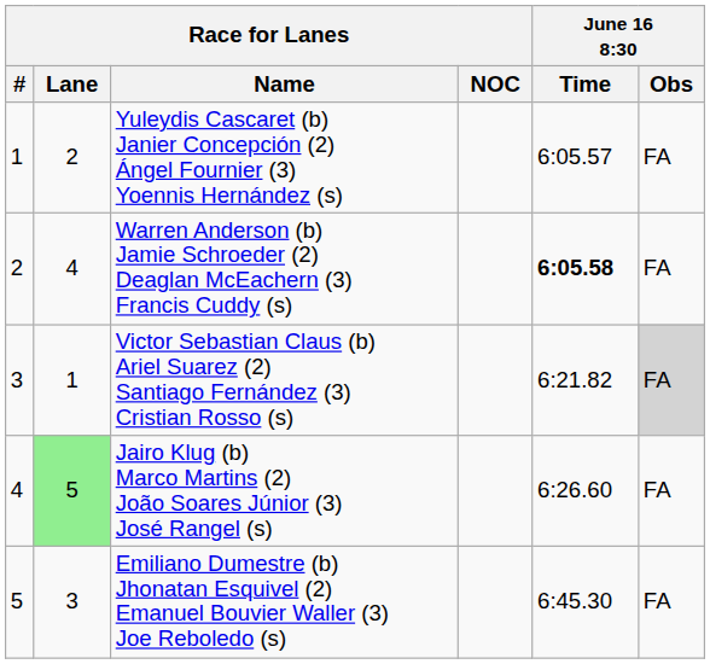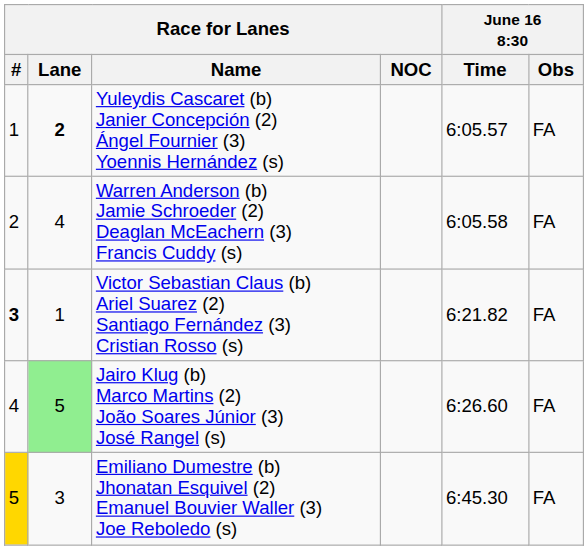row 3 | Race for Lanes / Lane: normal -> bold
row 4 | June 16 8:30 / Time: bold -> normal
row 5 | Race for Lanes / #: normal -> bold
row 5 | June 16 8:30 / Obs: lightgrey background -> no background
row 7 | Race for Lanes / #: no background -> gold background
